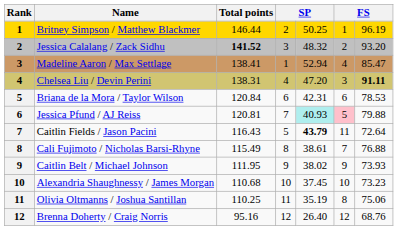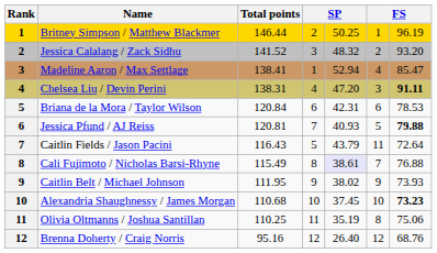Jessica Calalang / Zack Sidhu | Total points: bold -> normal
Jessica Pfund / AJ Reiss | column 5: paleturquoise background -> no background
Jessica Pfund / AJ Reiss | column 6: pink background -> no background
Jessica Pfund / AJ Reiss | column 7: normal -> bold
Caitlin Fields / Jason Pacini | column 5: bold -> normal
Cali Fujimoto / Nicholas Barsi-Rhyne | column 5: no background -> lavender background
Alexandria Shaughnessy / James Morgan | column 7: normal -> bold
